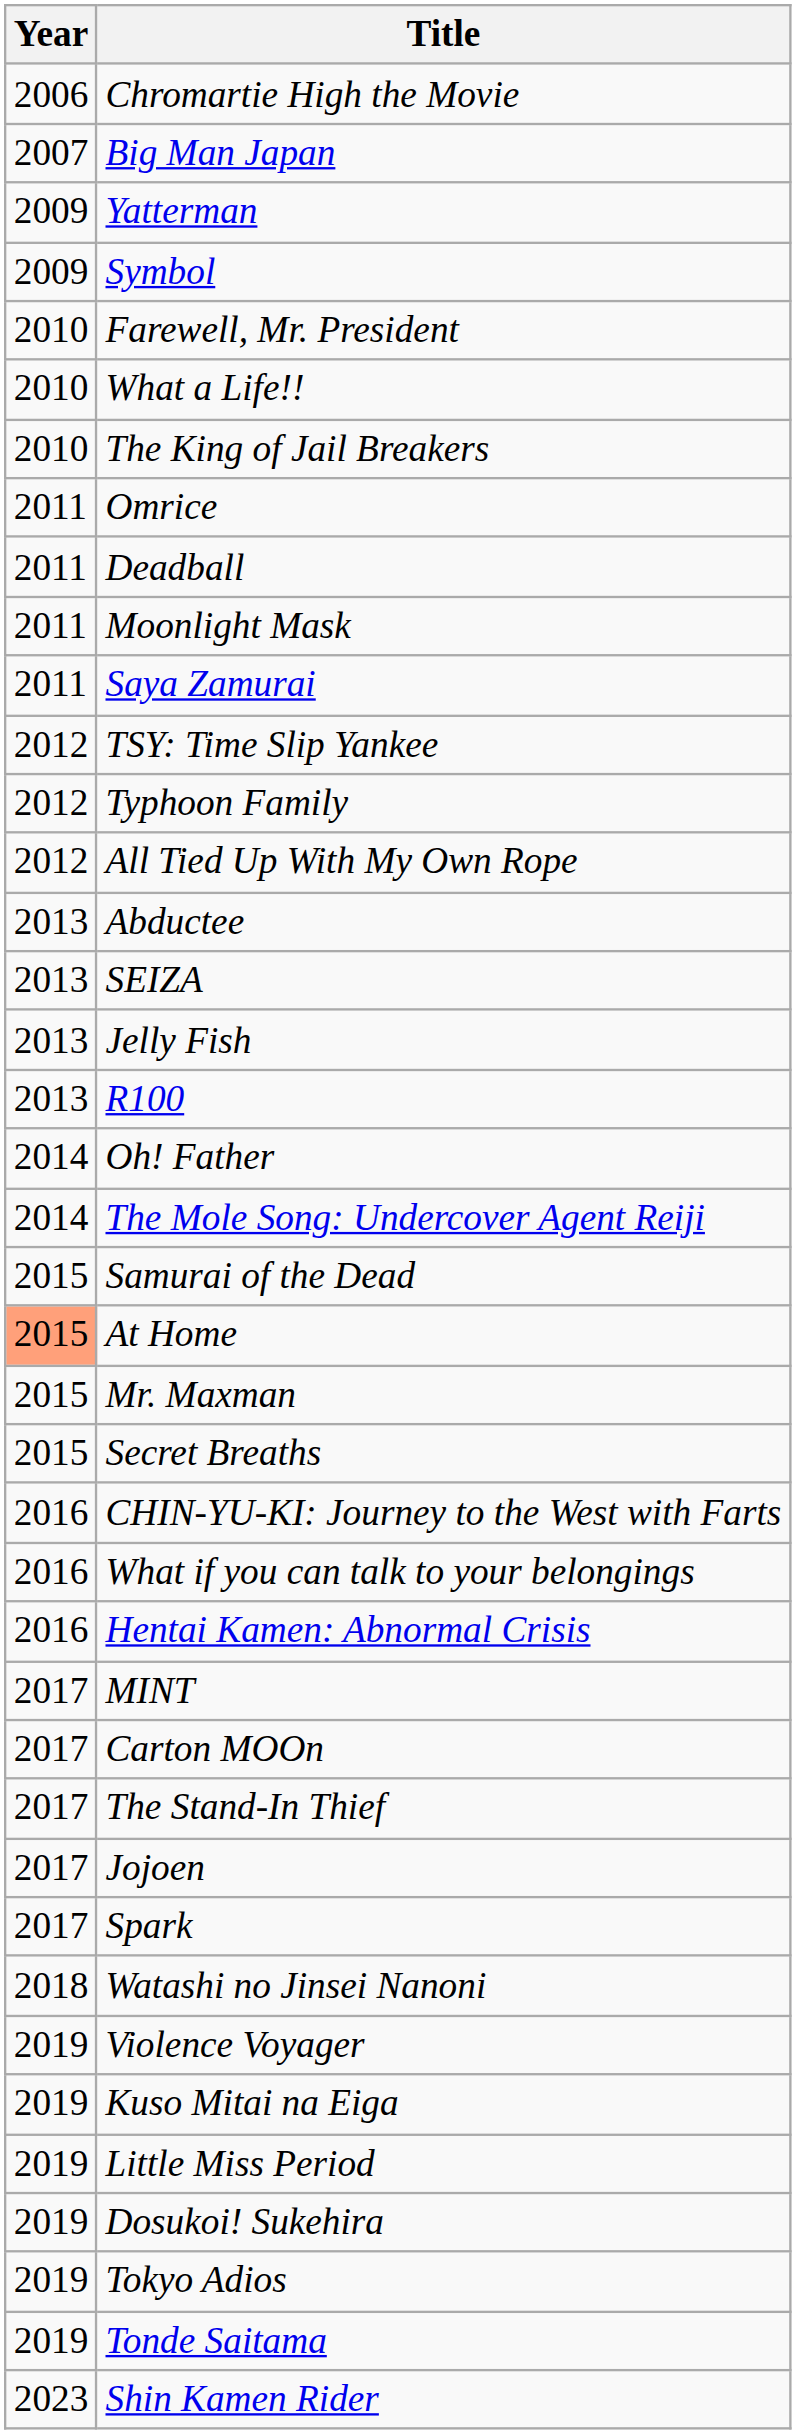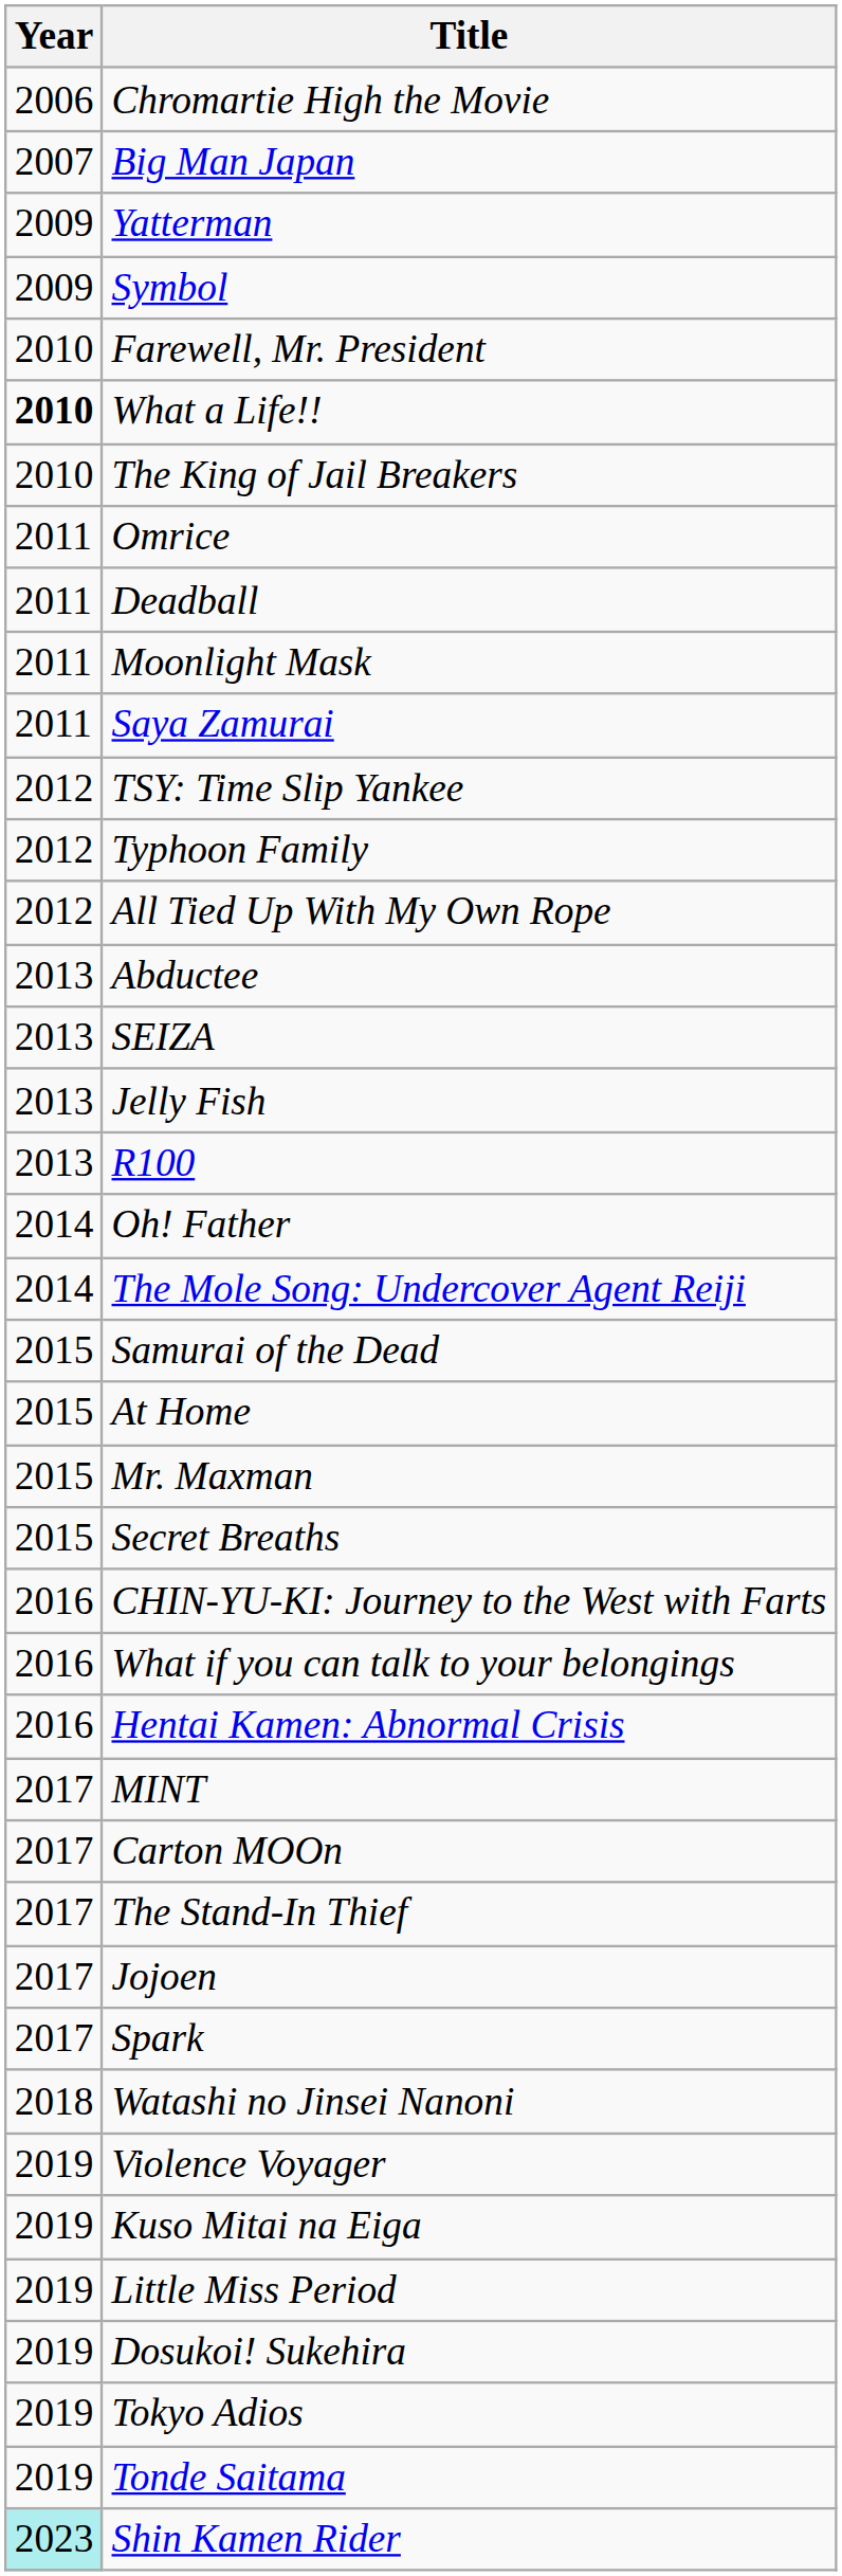What a Life!! | Year: normal -> bold
At Home | Year: lightsalmon background -> no background
Shin Kamen Rider | Year: no background -> paleturquoise background
